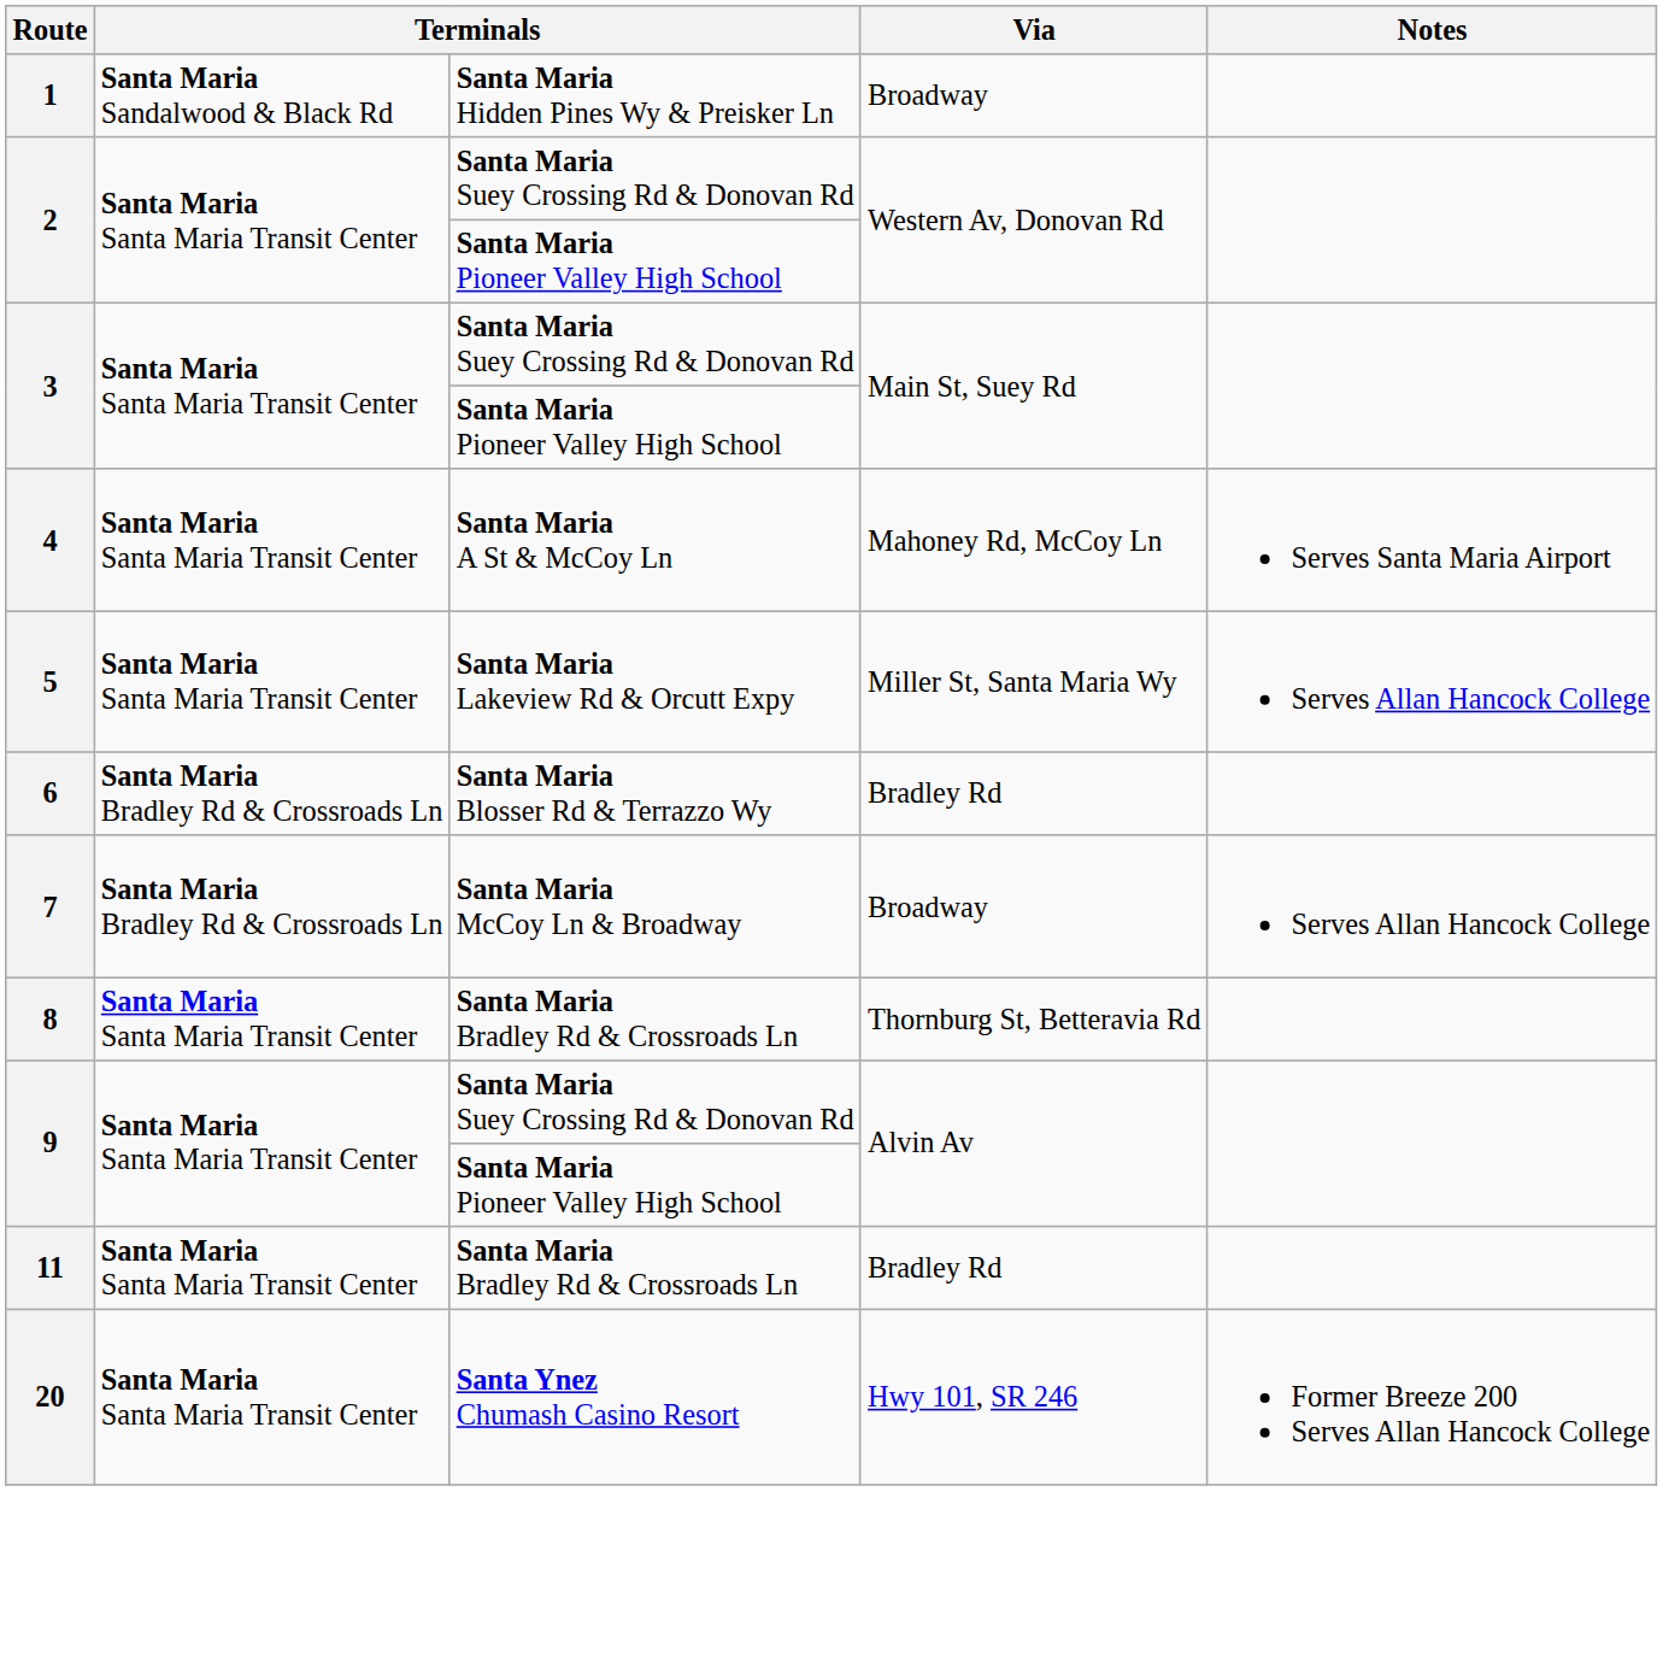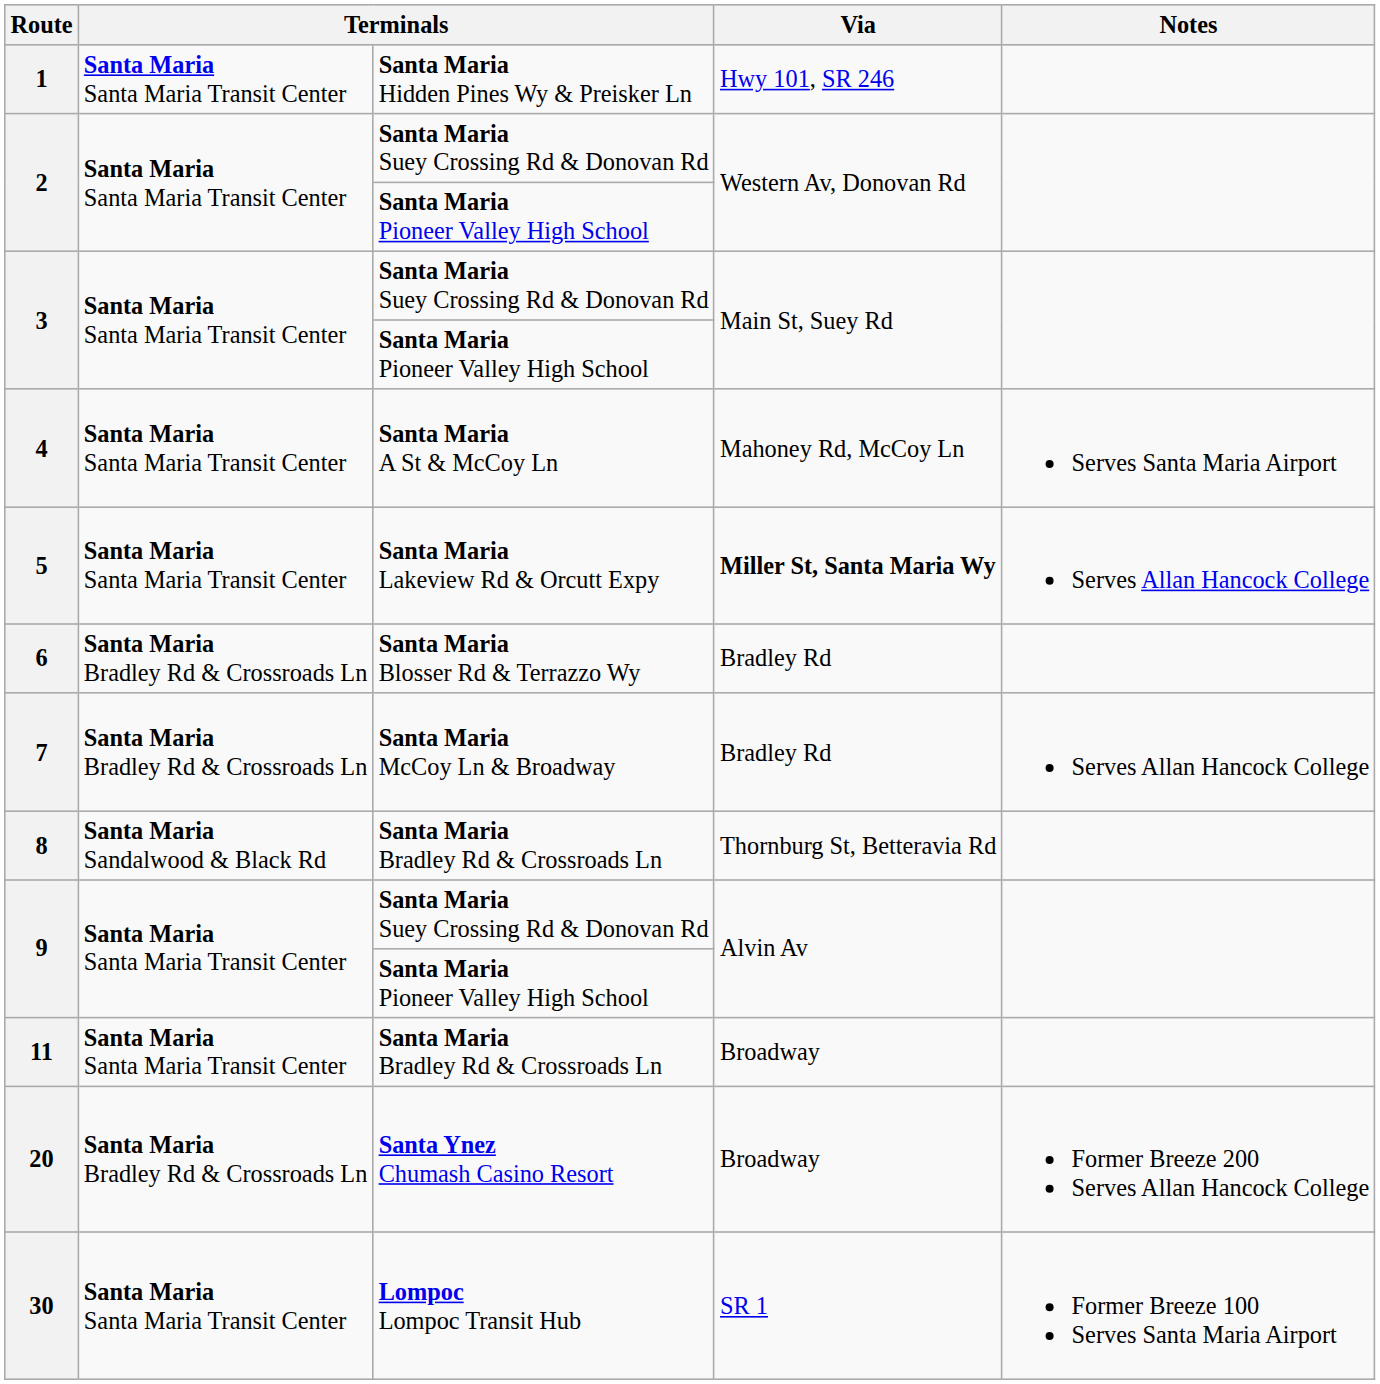1 | column 2: Santa Maria Sandalwood & Black Rd -> Santa Maria Santa Maria Transit Center
1 | Via: Broadway -> Hwy 101, SR 246
5 | Via: normal -> bold
7 | Via: Broadway -> Bradley Rd
8 | column 2: Santa Maria Santa Maria Transit Center -> Santa Maria Sandalwood & Black Rd
11 | Via: Bradley Rd -> Broadway
20 | column 2: Santa Maria Santa Maria Transit Center -> Santa Maria Bradley Rd & Crossroads Ln
20 | Via: Hwy 101, SR 246 -> Broadway
+ row: 30 | Santa Maria Santa Maria Transit Center | Lompoc Lompoc Transit Hub | SR 1 | Former Breeze 100 Serves Santa Maria Airport
